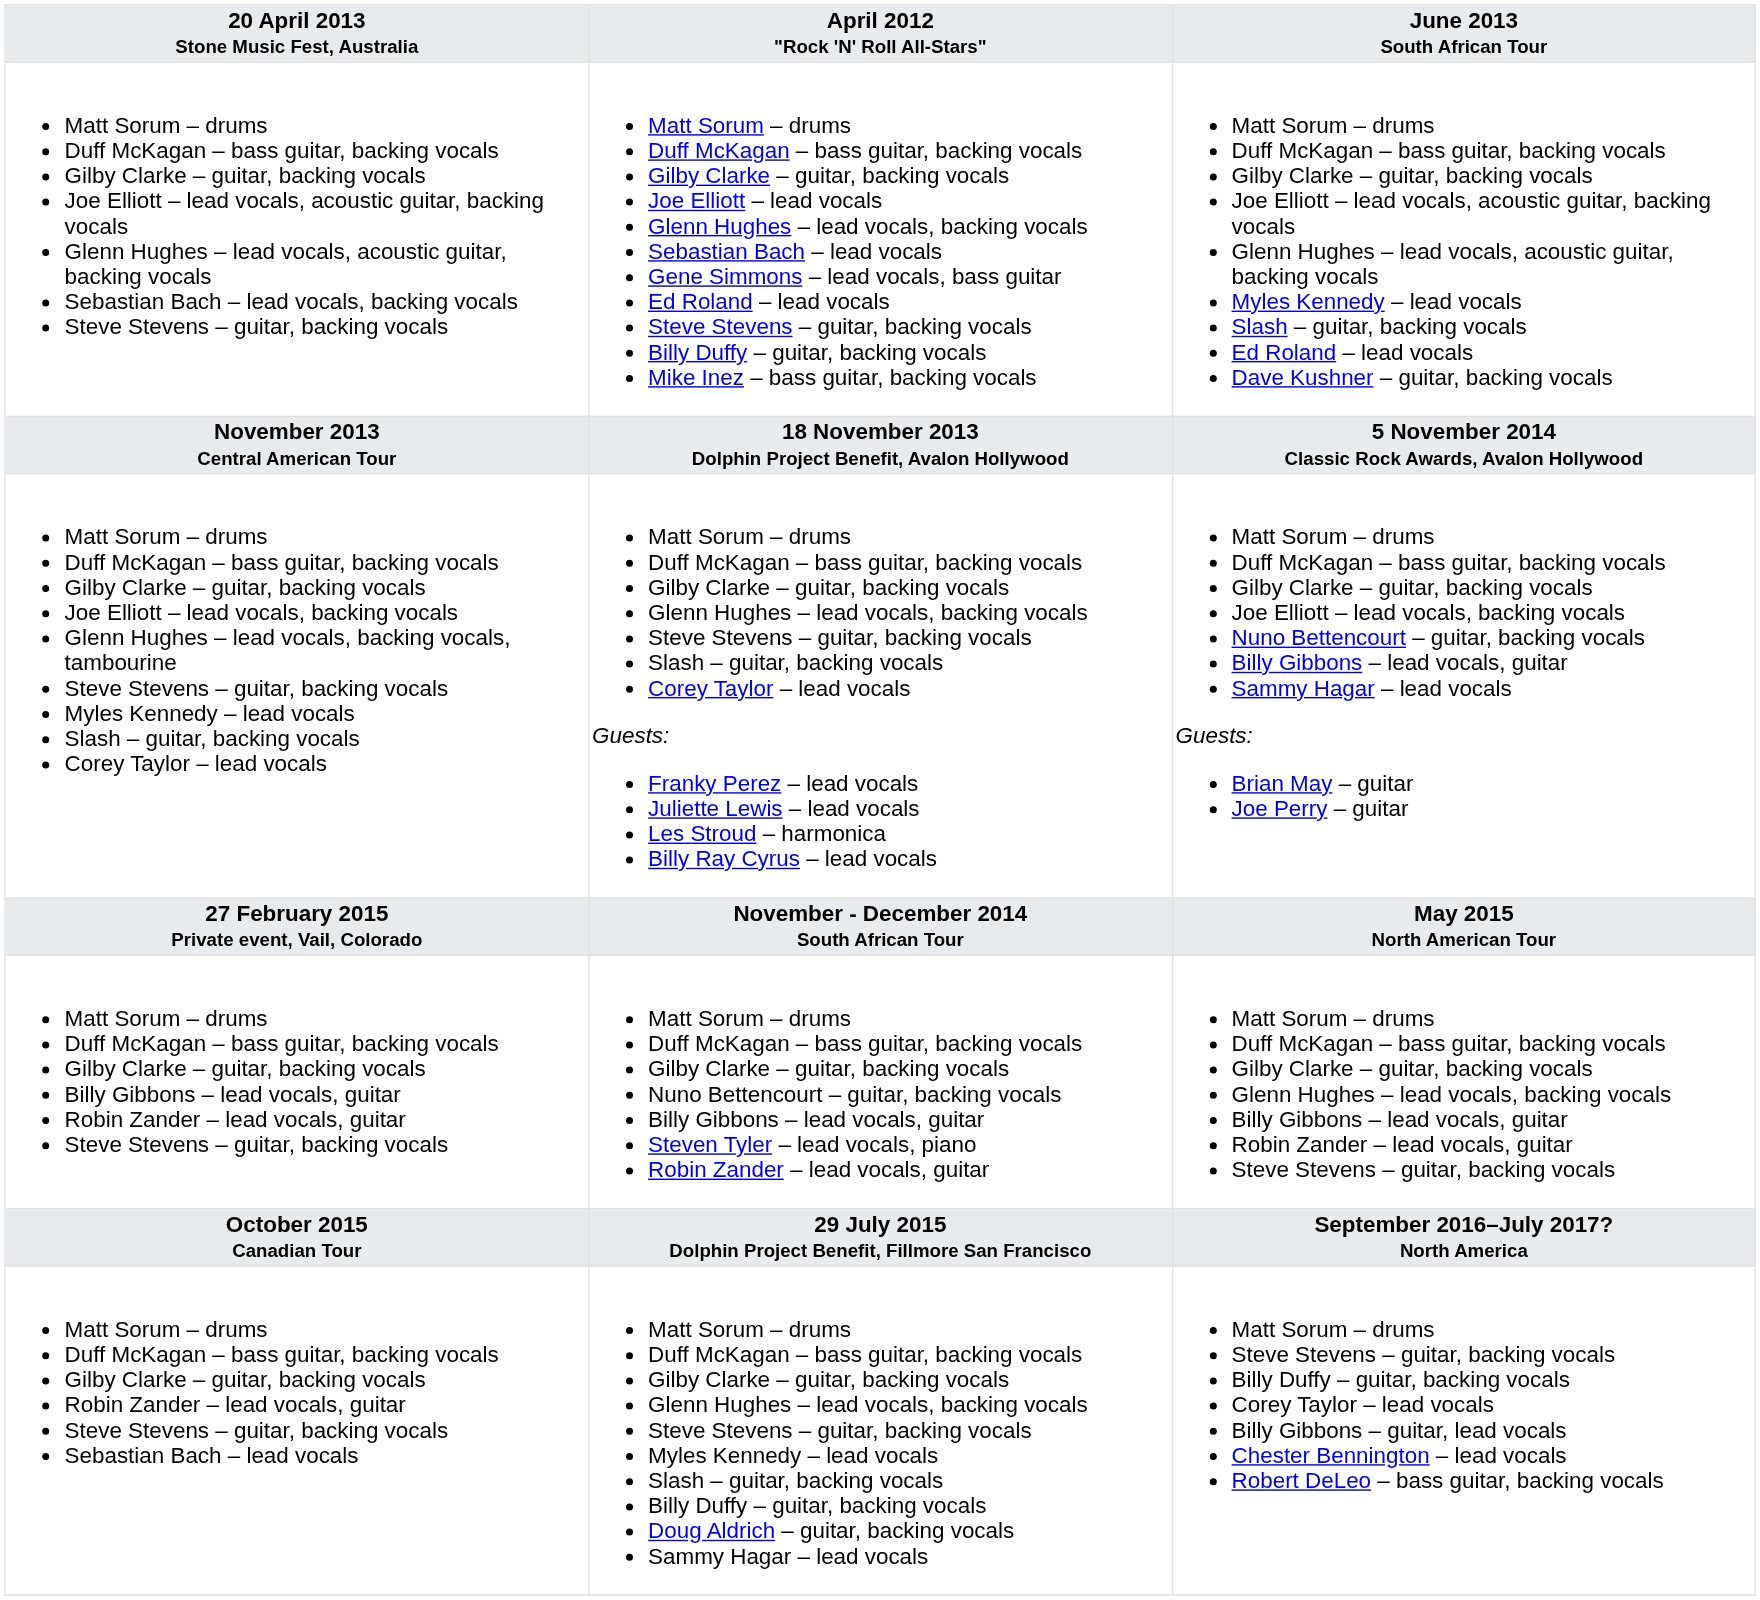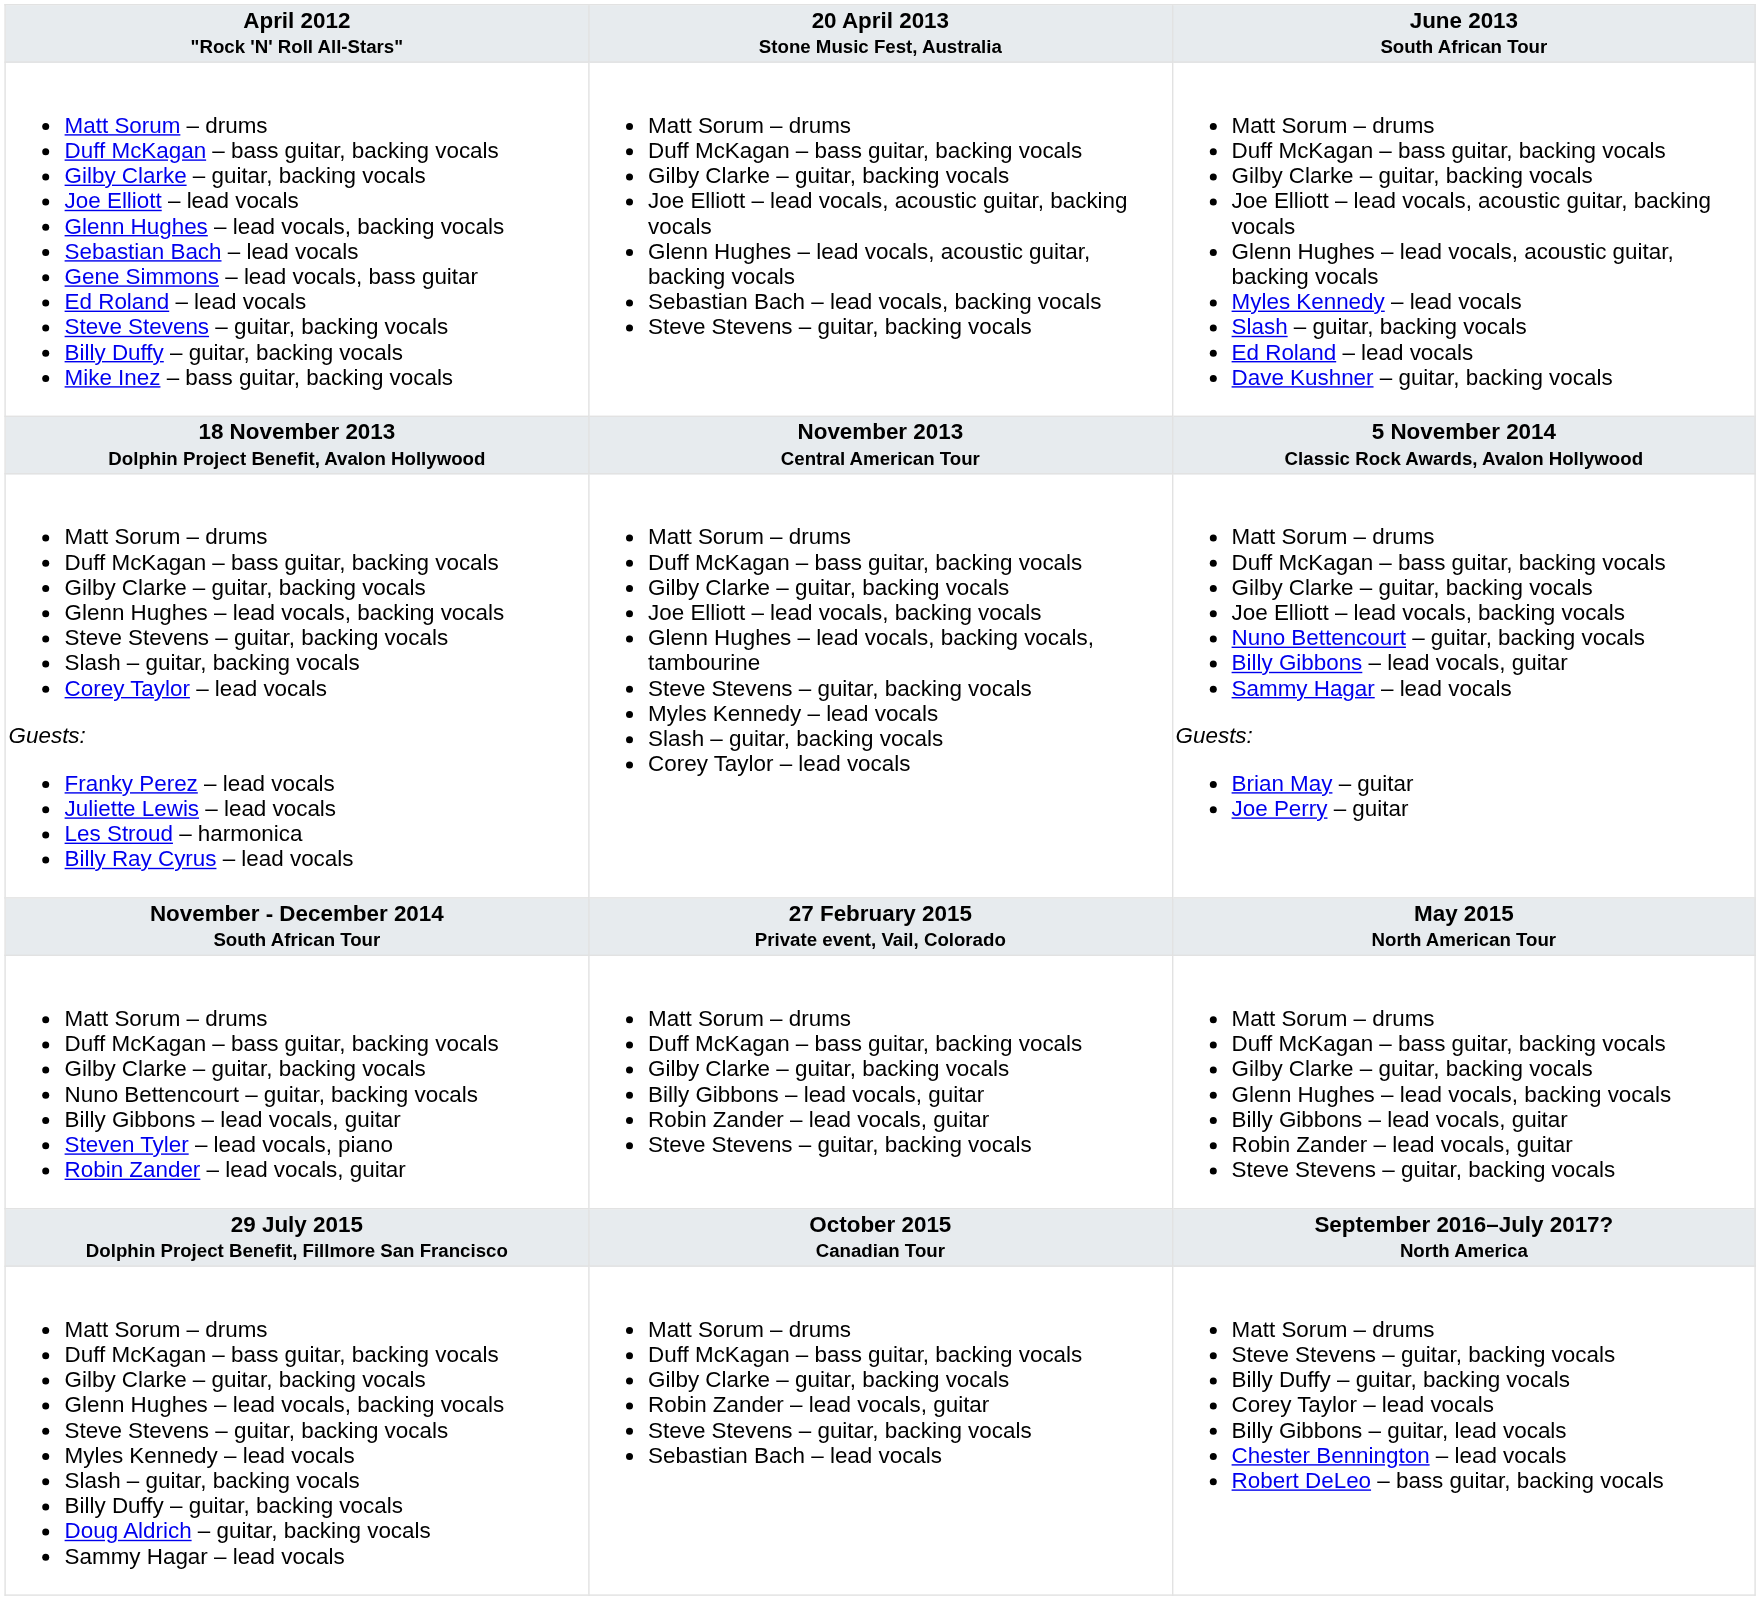columns swapped: April 2012 "Rock 'N' Roll All-Stars" <-> 20 April 2013 Stone Music Fest, Australia
